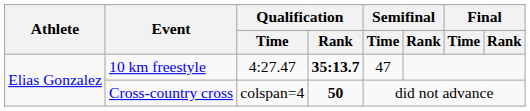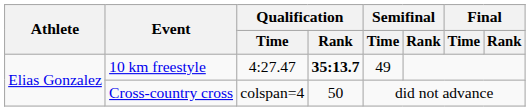10 km freestyle | Semifinal / Time: 47 -> 49
Cross-country cross | Qualification / Rank: bold -> normal
